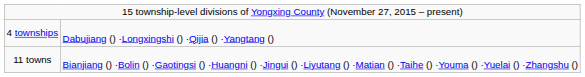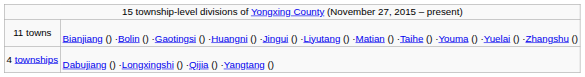rows swapped: 11 towns <-> 4 townships
